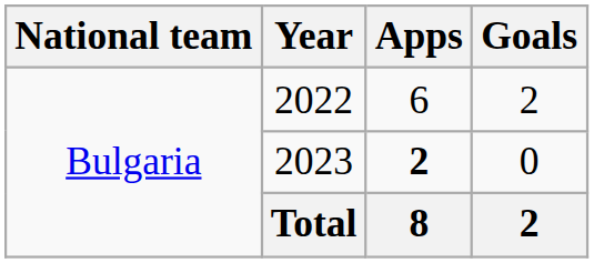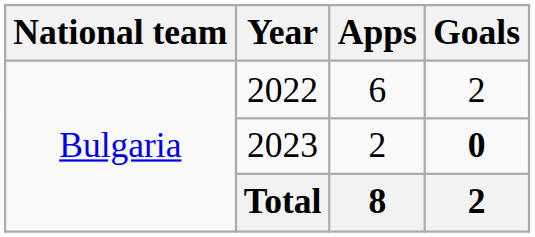2023 | Apps: bold -> normal
2023 | Goals: normal -> bold
